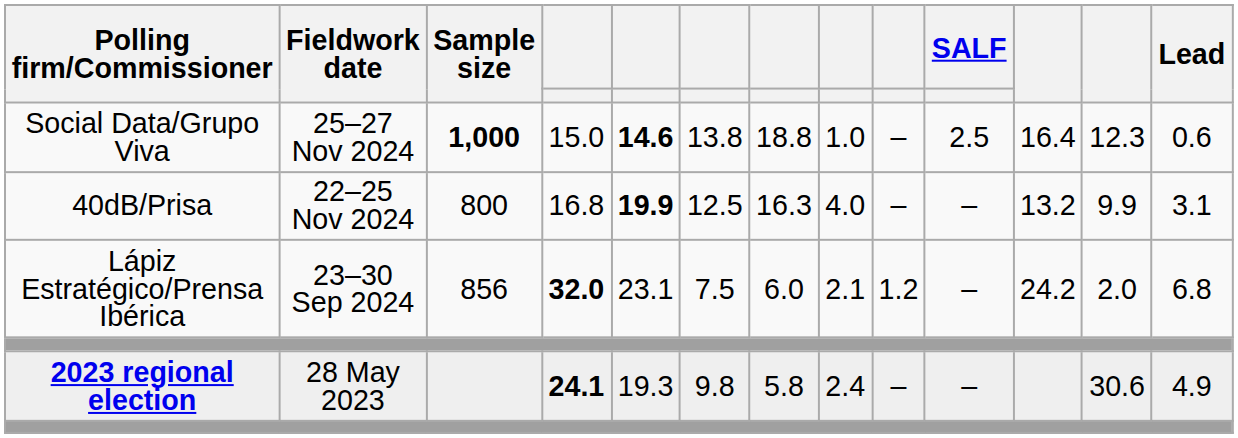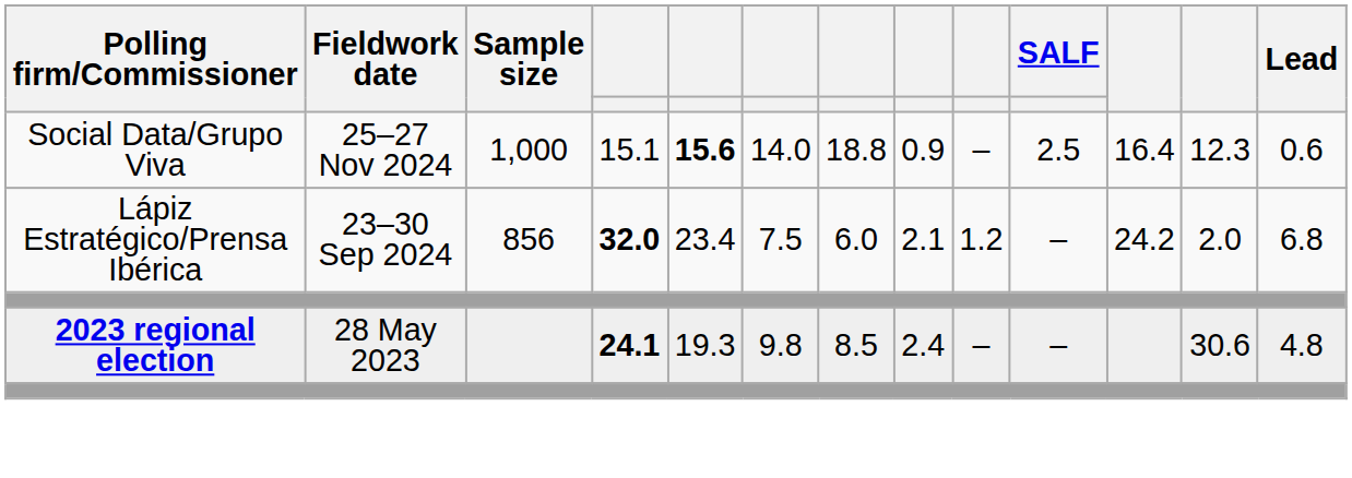Social Data/Grupo Viva | Sample size: bold -> normal
Social Data/Grupo Viva | column 4: 15.0 -> 15.1
Social Data/Grupo Viva | column 5: 14.6 -> 15.6
Social Data/Grupo Viva | column 6: 13.8 -> 14.0
Social Data/Grupo Viva | column 8: 1.0 -> 0.9
- row: 40dB/Prisa | 22–25 Nov 2024 | 800 | 16.8 | 19.9 | 12.5 | 16.3 | 4.0 | – | – | 13.2 | 9.9 | 3.1
Lápiz Estratégico/Prensa Ibérica | column 5: 23.1 -> 23.4
2023 regional election | column 7: 5.8 -> 8.5
2023 regional election | Lead: 4.9 -> 4.8
